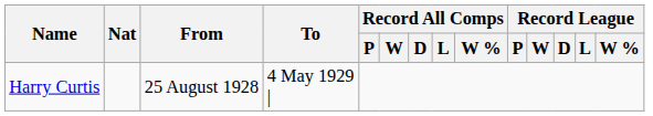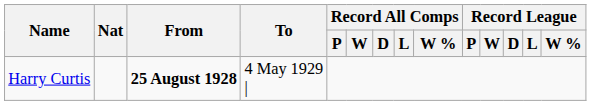Harry Curtis | From: normal -> bold
